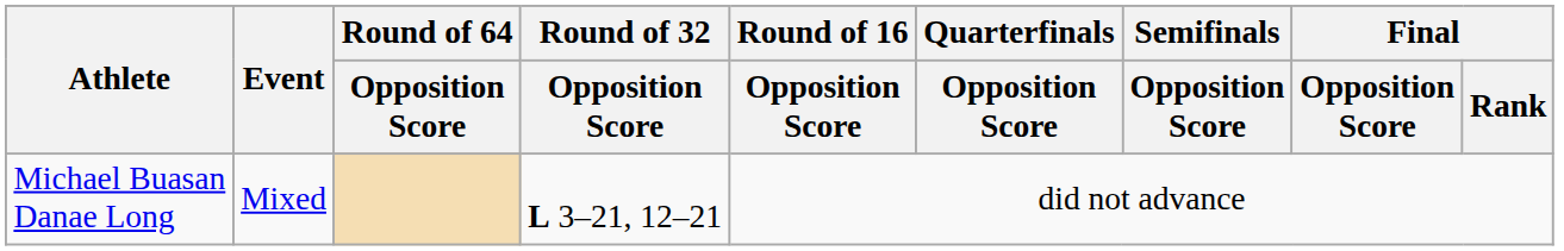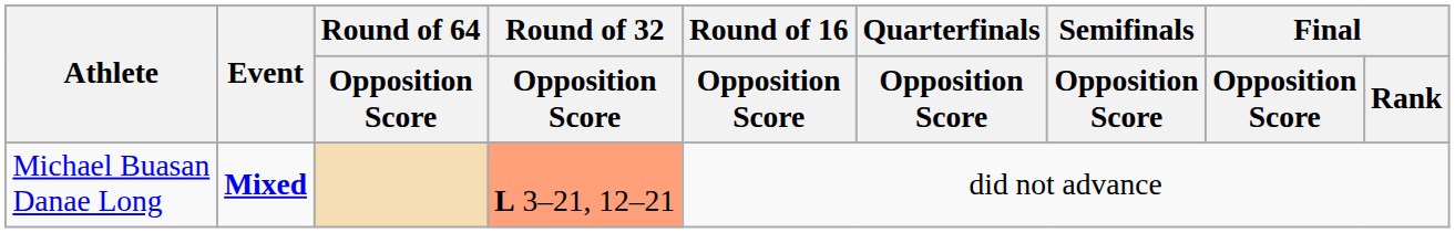Michael Buasan Danae Long | Event: normal -> bold
Michael Buasan Danae Long | Round of 32 / Opposition Score: no background -> lightsalmon background
